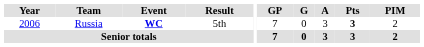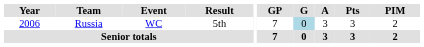Russia | Event: bold -> normal
Russia | G: no background -> lightblue background
Russia | Pts: bold -> normal
